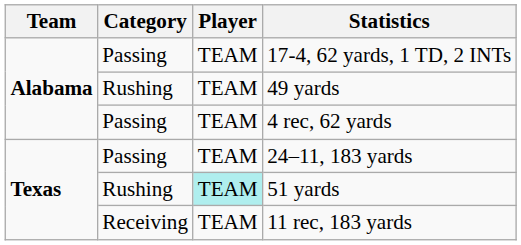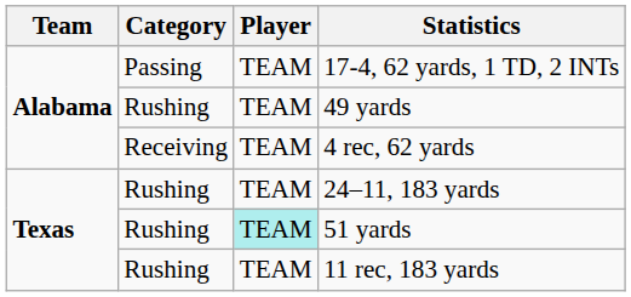4 rec, 62 yards | Category: Passing -> Receiving
24–11, 183 yards | Category: Passing -> Rushing
11 rec, 183 yards | Category: Receiving -> Rushing
